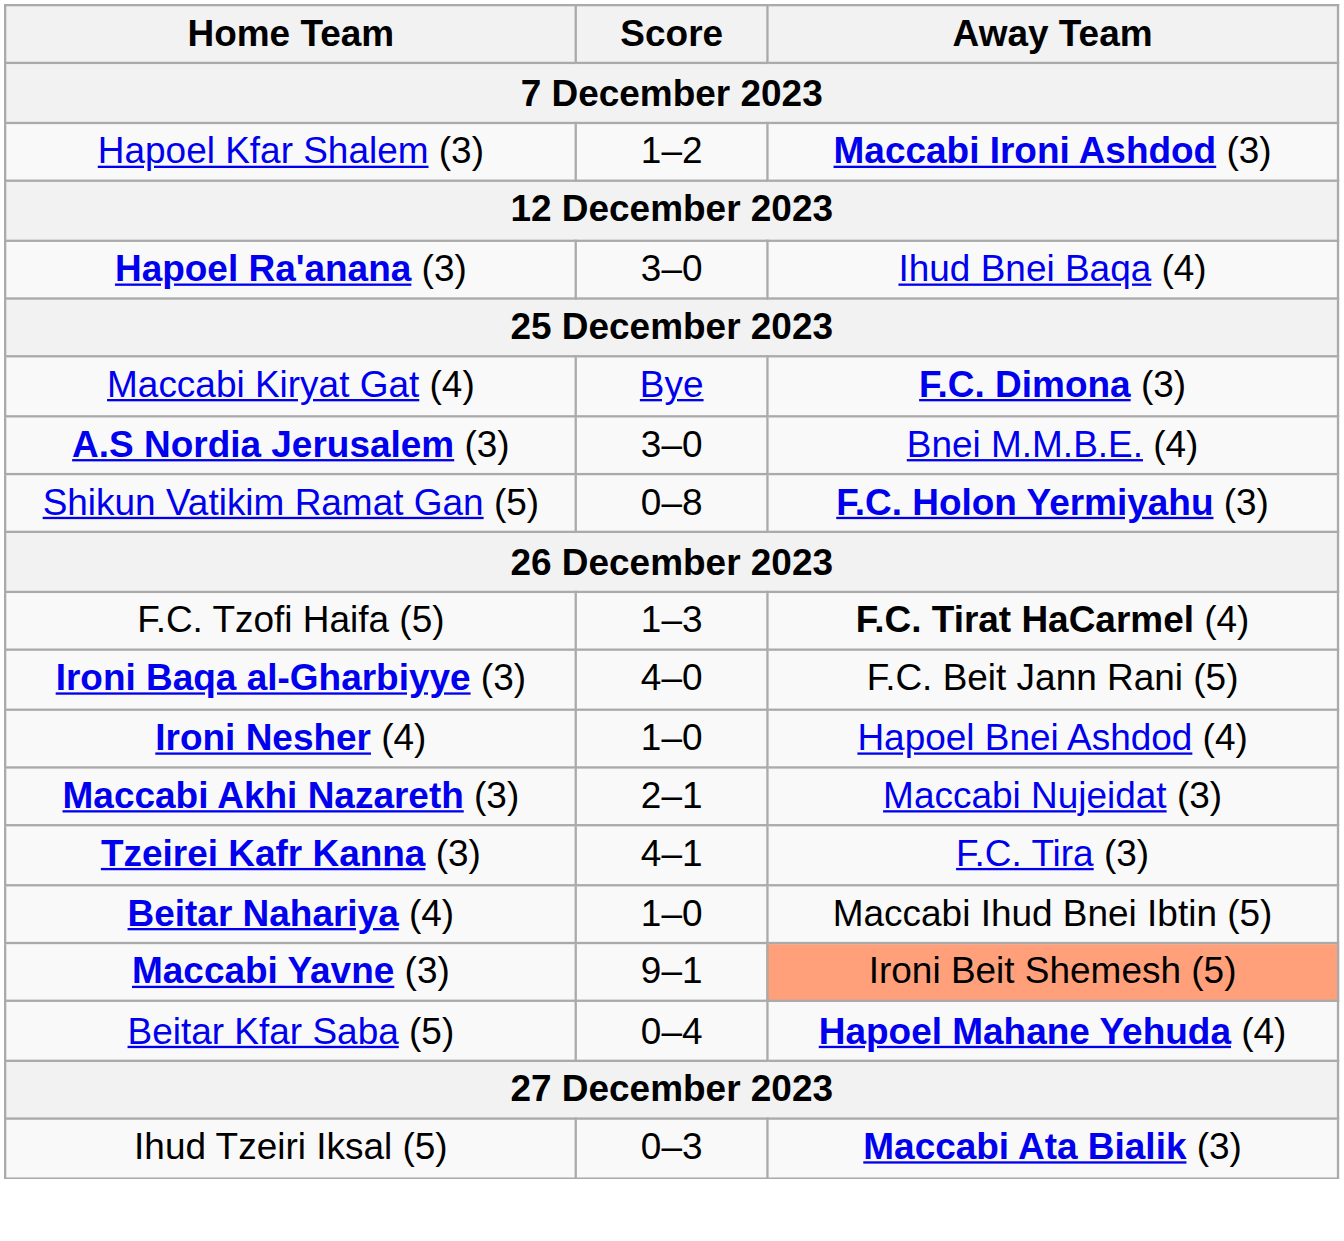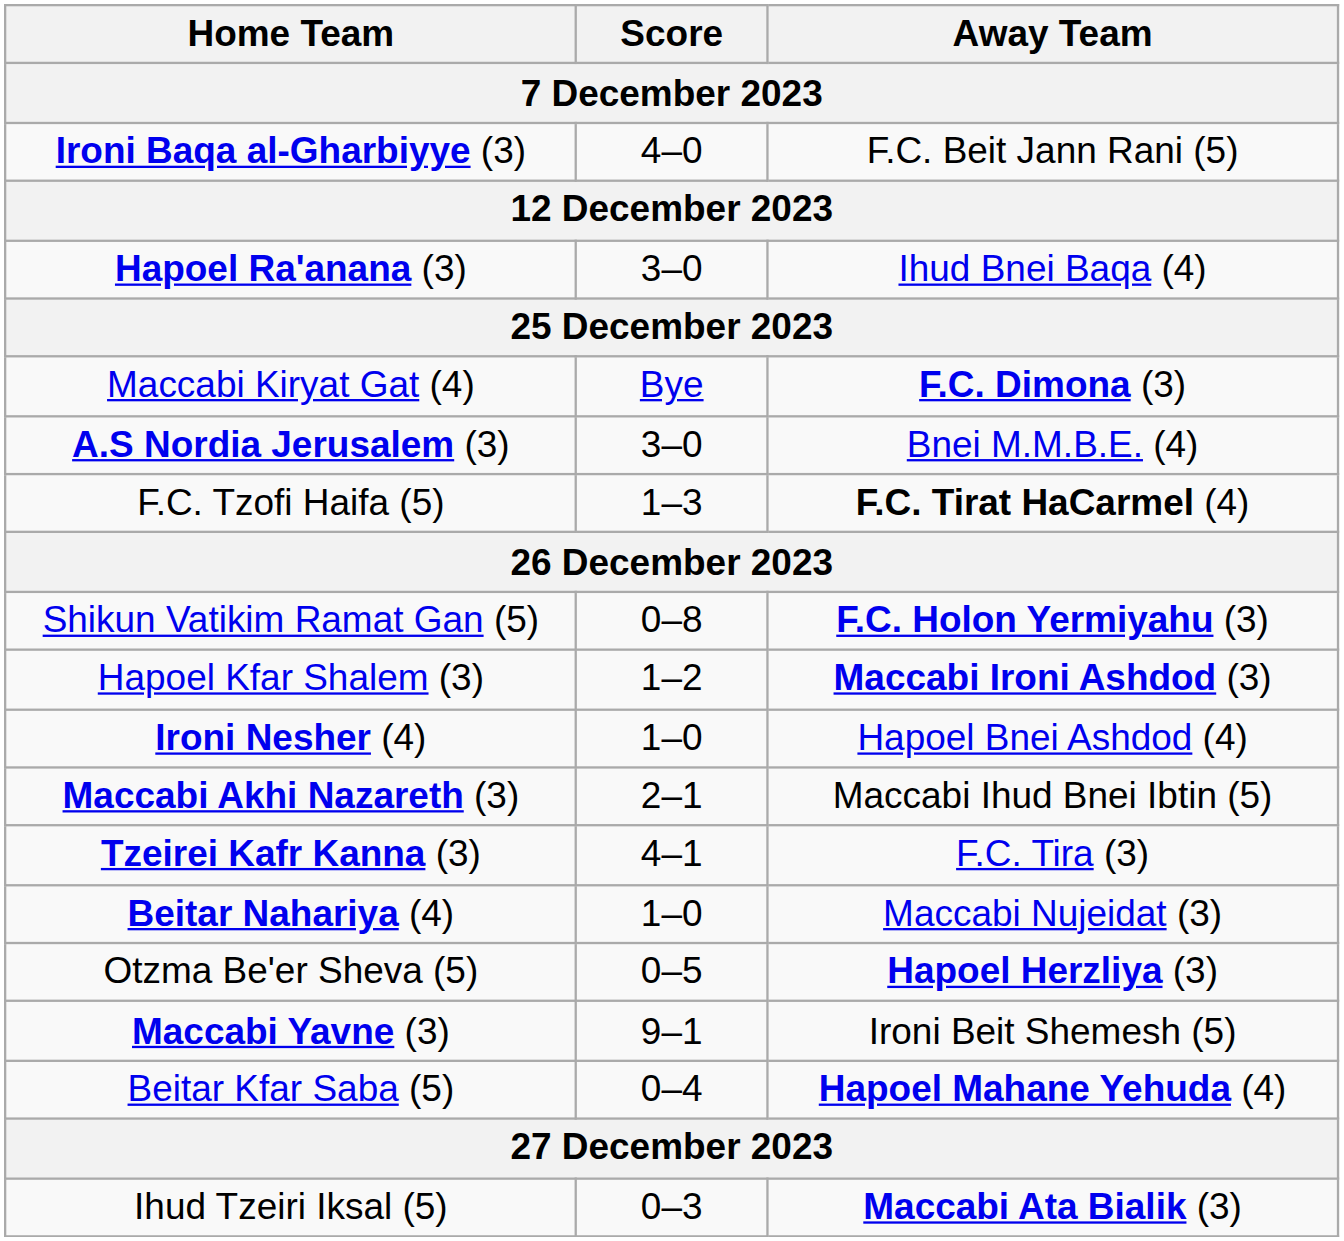rows swapped: Hapoel Kfar Shalem (3) <-> Ironi Baqa al-Gharbiyye (3)
rows swapped: Shikun Vatikim Ramat Gan (5) <-> F.C. Tzofi Haifa (5)
Maccabi Akhi Nazareth (3) | Away Team: Maccabi Nujeidat (3) -> Maccabi Ihud Bnei Ibtin (5)
Beitar Nahariya (4) | Away Team: Maccabi Ihud Bnei Ibtin (5) -> Maccabi Nujeidat (3)
+ row: Otzma Be'er Sheva (5) | 0–5 | Hapoel Herzliya (3)
Maccabi Yavne (3) | Away Team: lightsalmon background -> no background
